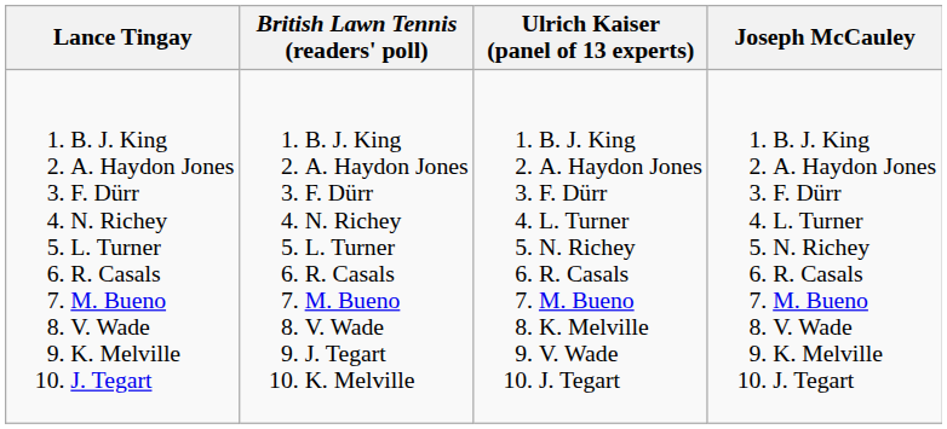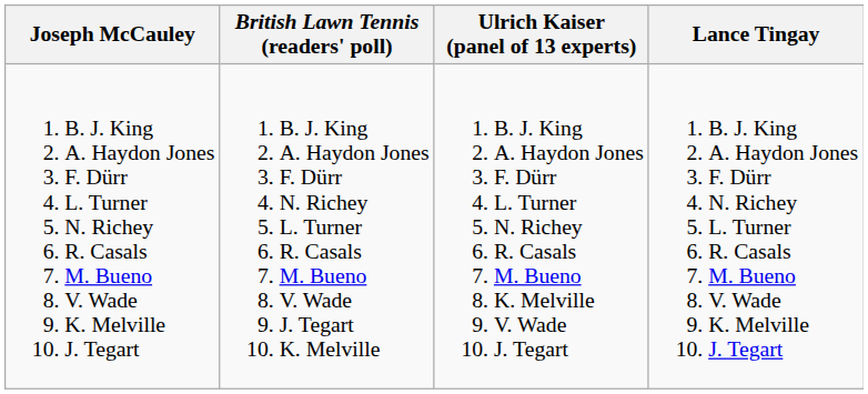columns swapped: Lance Tingay <-> Joseph McCauley
